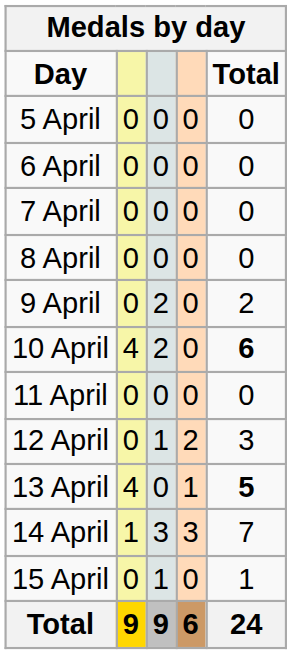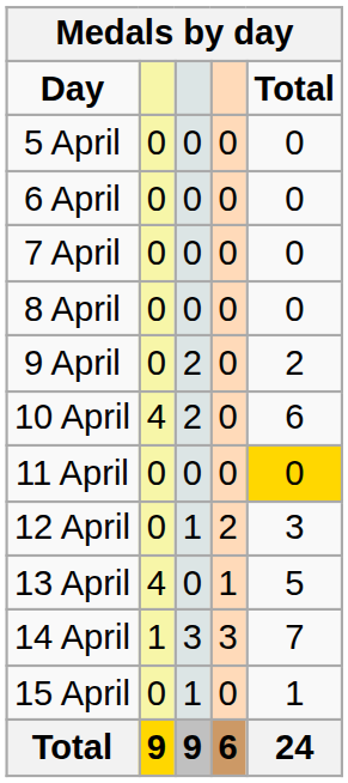10 April | Total: bold -> normal
11 April | Total: no background -> gold background
13 April | Total: bold -> normal
